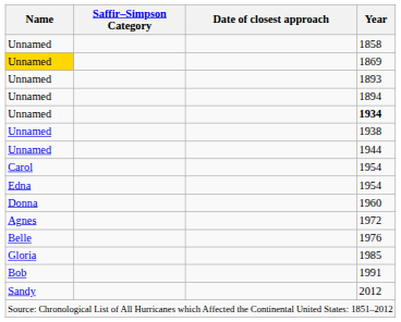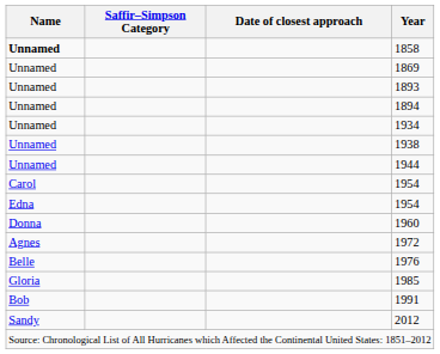1858 | Name: normal -> bold
1869 | Name: gold background -> no background
1934 | Year: bold -> normal
